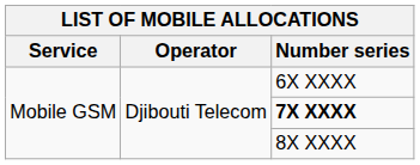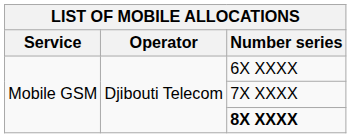7X XXXX | Number series: bold -> normal
8X XXXX | Number series: normal -> bold
